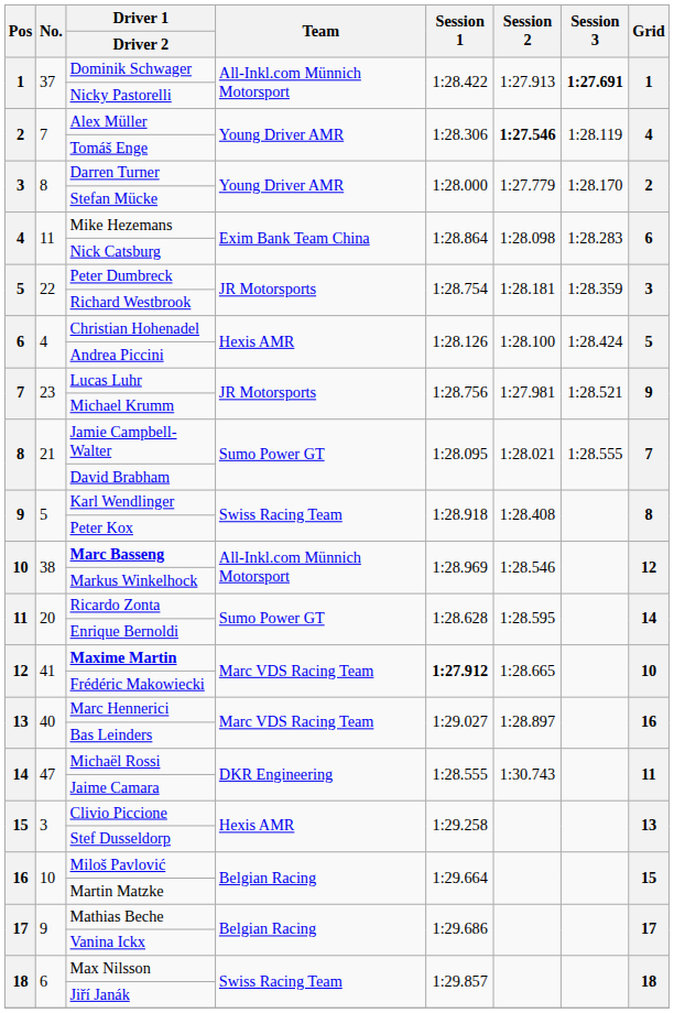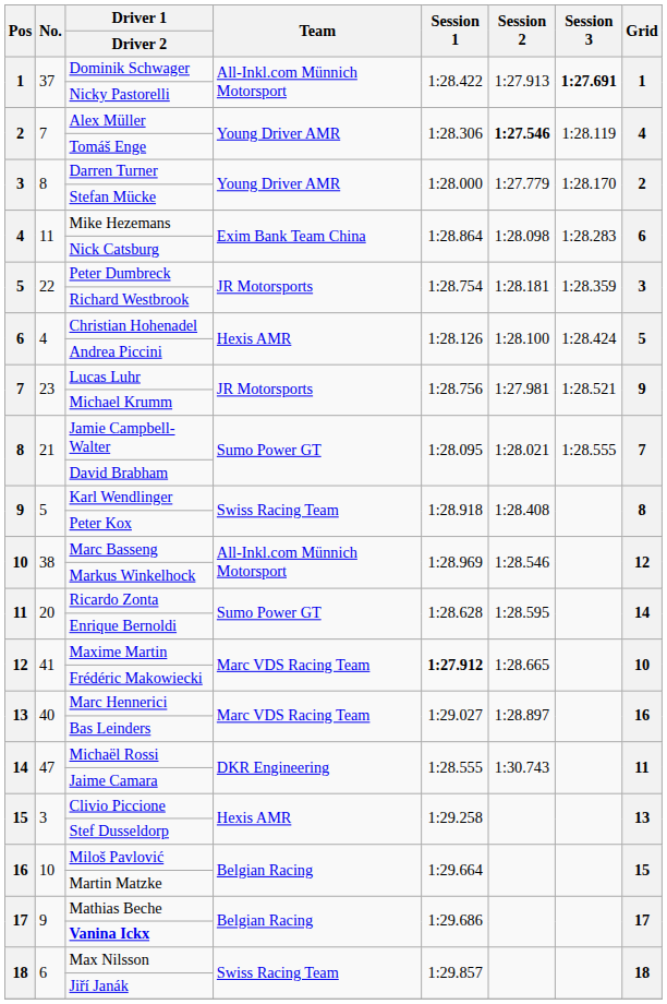Marc Basseng | Driver 1 / Driver 2: bold -> normal
Maxime Martin | Driver 1 / Driver 2: bold -> normal
Vanina Ickx | Driver 1 / Driver 2: normal -> bold
